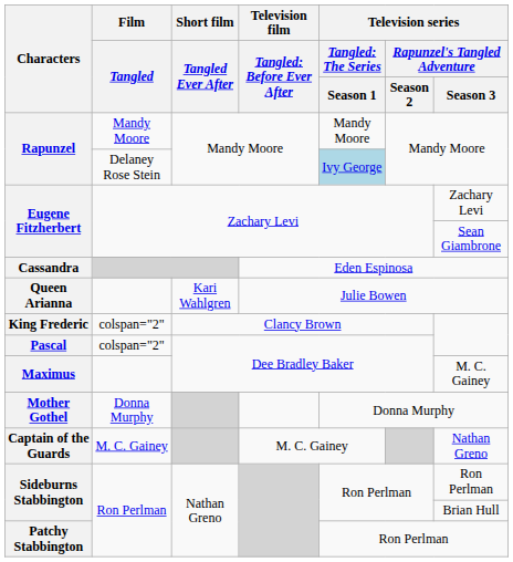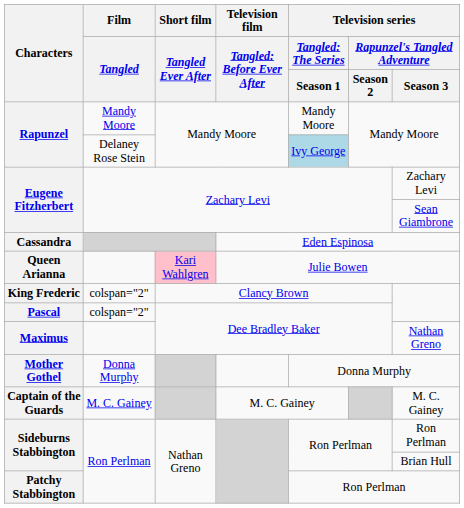Queen Arianna | Short film / Tangled Ever After: no background -> pink background
Maximus | Television series / Rapunzel's Tangled Adventure / Season 3: M. C. Gainey -> Nathan Greno
Captain of the Guards | Television series / Rapunzel's Tangled Adventure / Season 3: Nathan Greno -> M. C. Gainey
